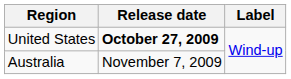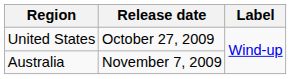United States | Release date: bold -> normal
